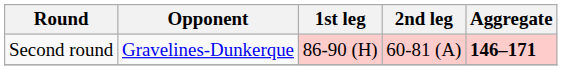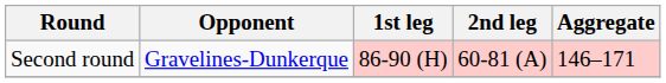Second round | Aggregate: bold -> normal
